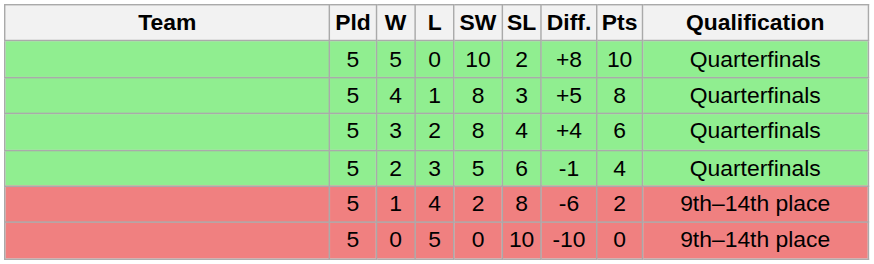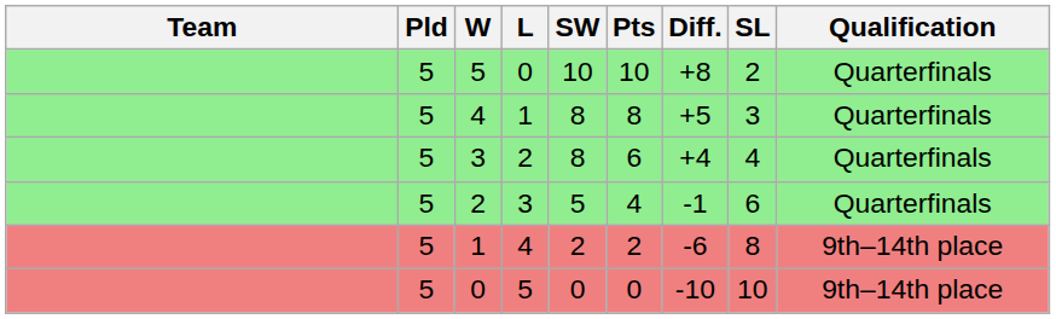columns swapped: SL <-> Pts
